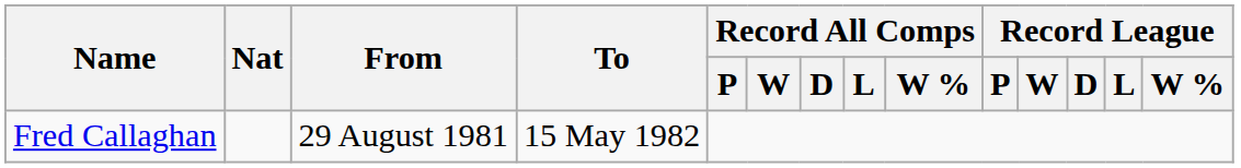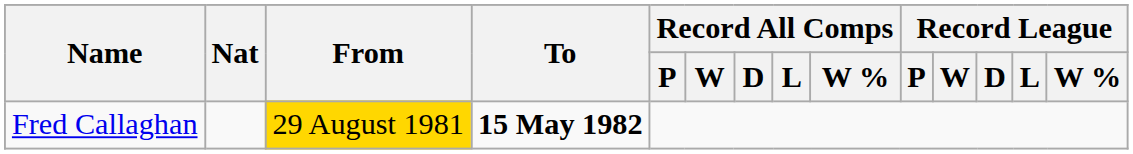Fred Callaghan | From: no background -> gold background
Fred Callaghan | To: normal -> bold
